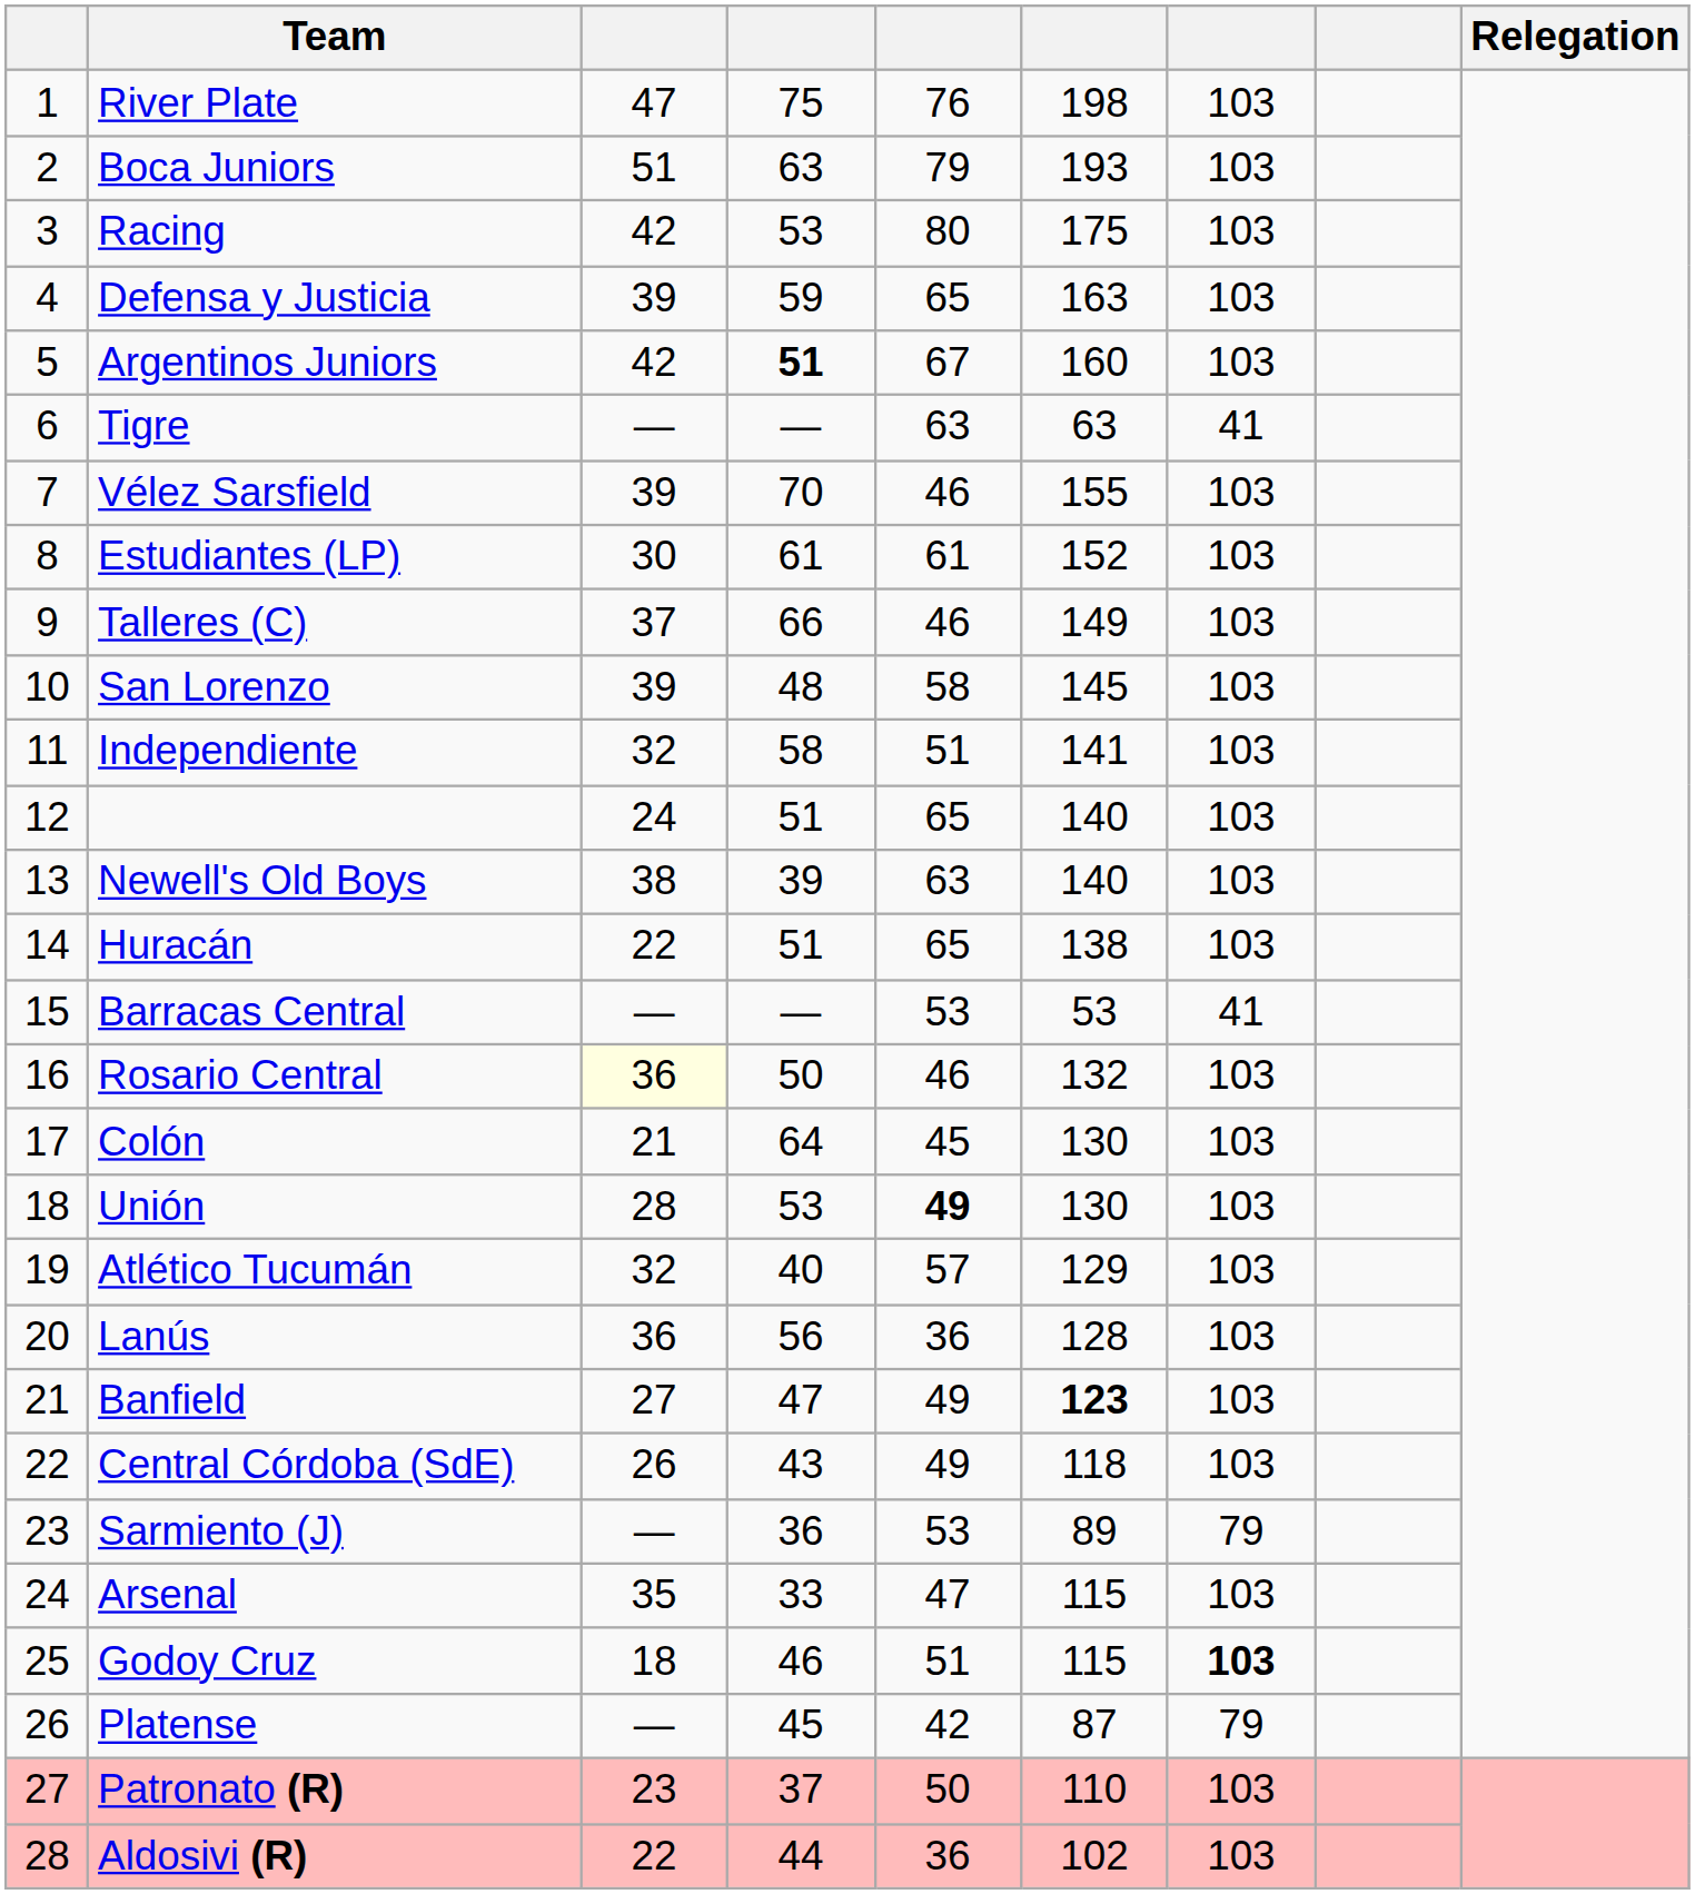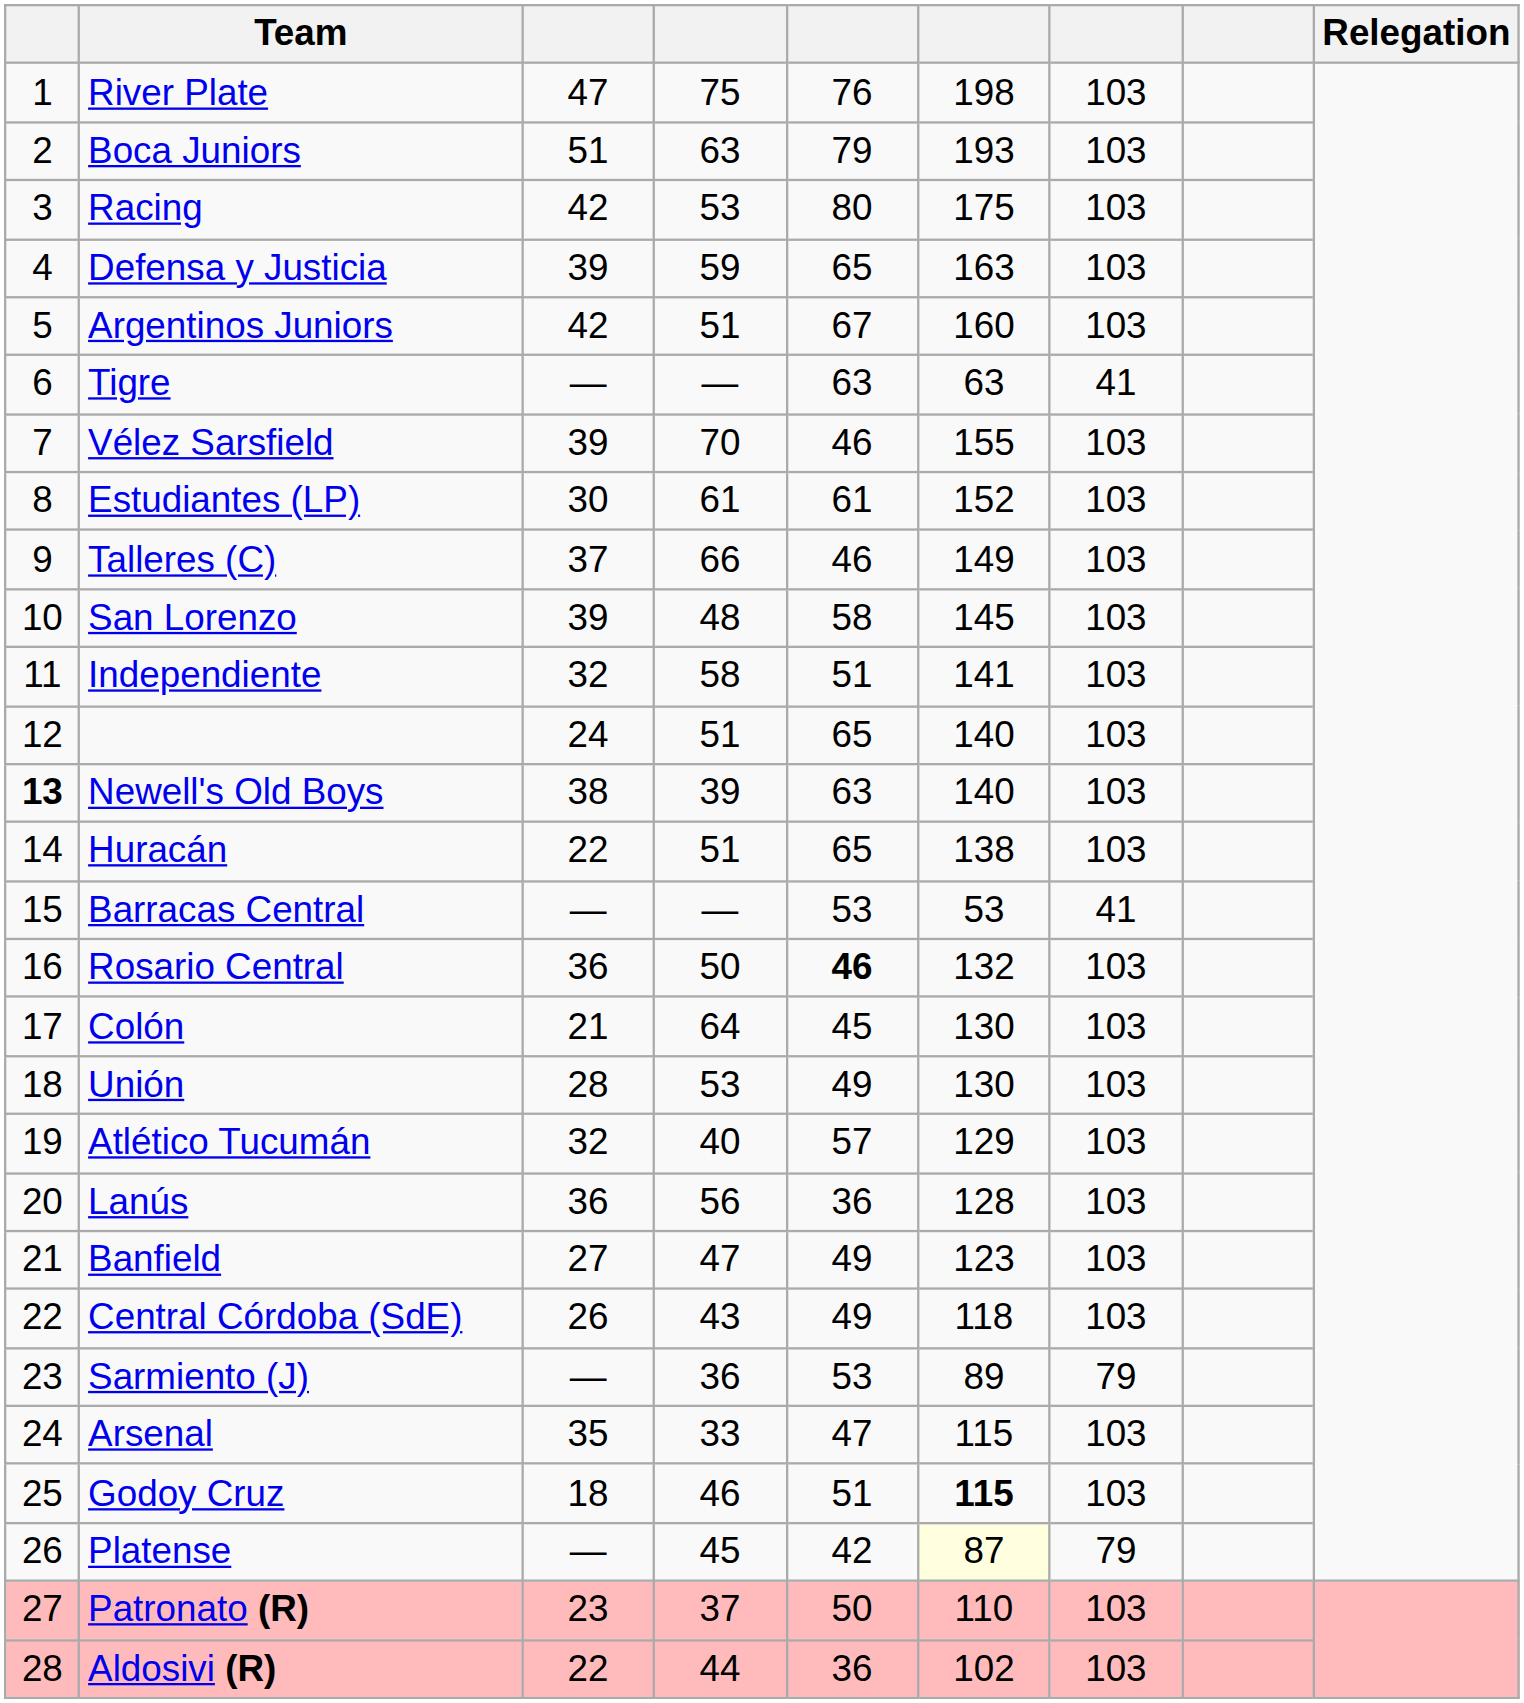Argentinos Juniors | column 4: bold -> normal
Newell's Old Boys | column 1: normal -> bold
Rosario Central | column 3: lightyellow background -> no background
Rosario Central | column 5: normal -> bold
Unión | column 5: bold -> normal
Banfield | column 6: bold -> normal
Godoy Cruz | column 6: normal -> bold
Godoy Cruz | column 7: bold -> normal
Platense | column 6: no background -> lightyellow background
